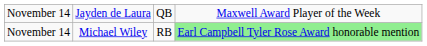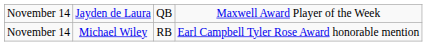November 14 / Michael Wiley | column 4: lightgreen background -> no background
